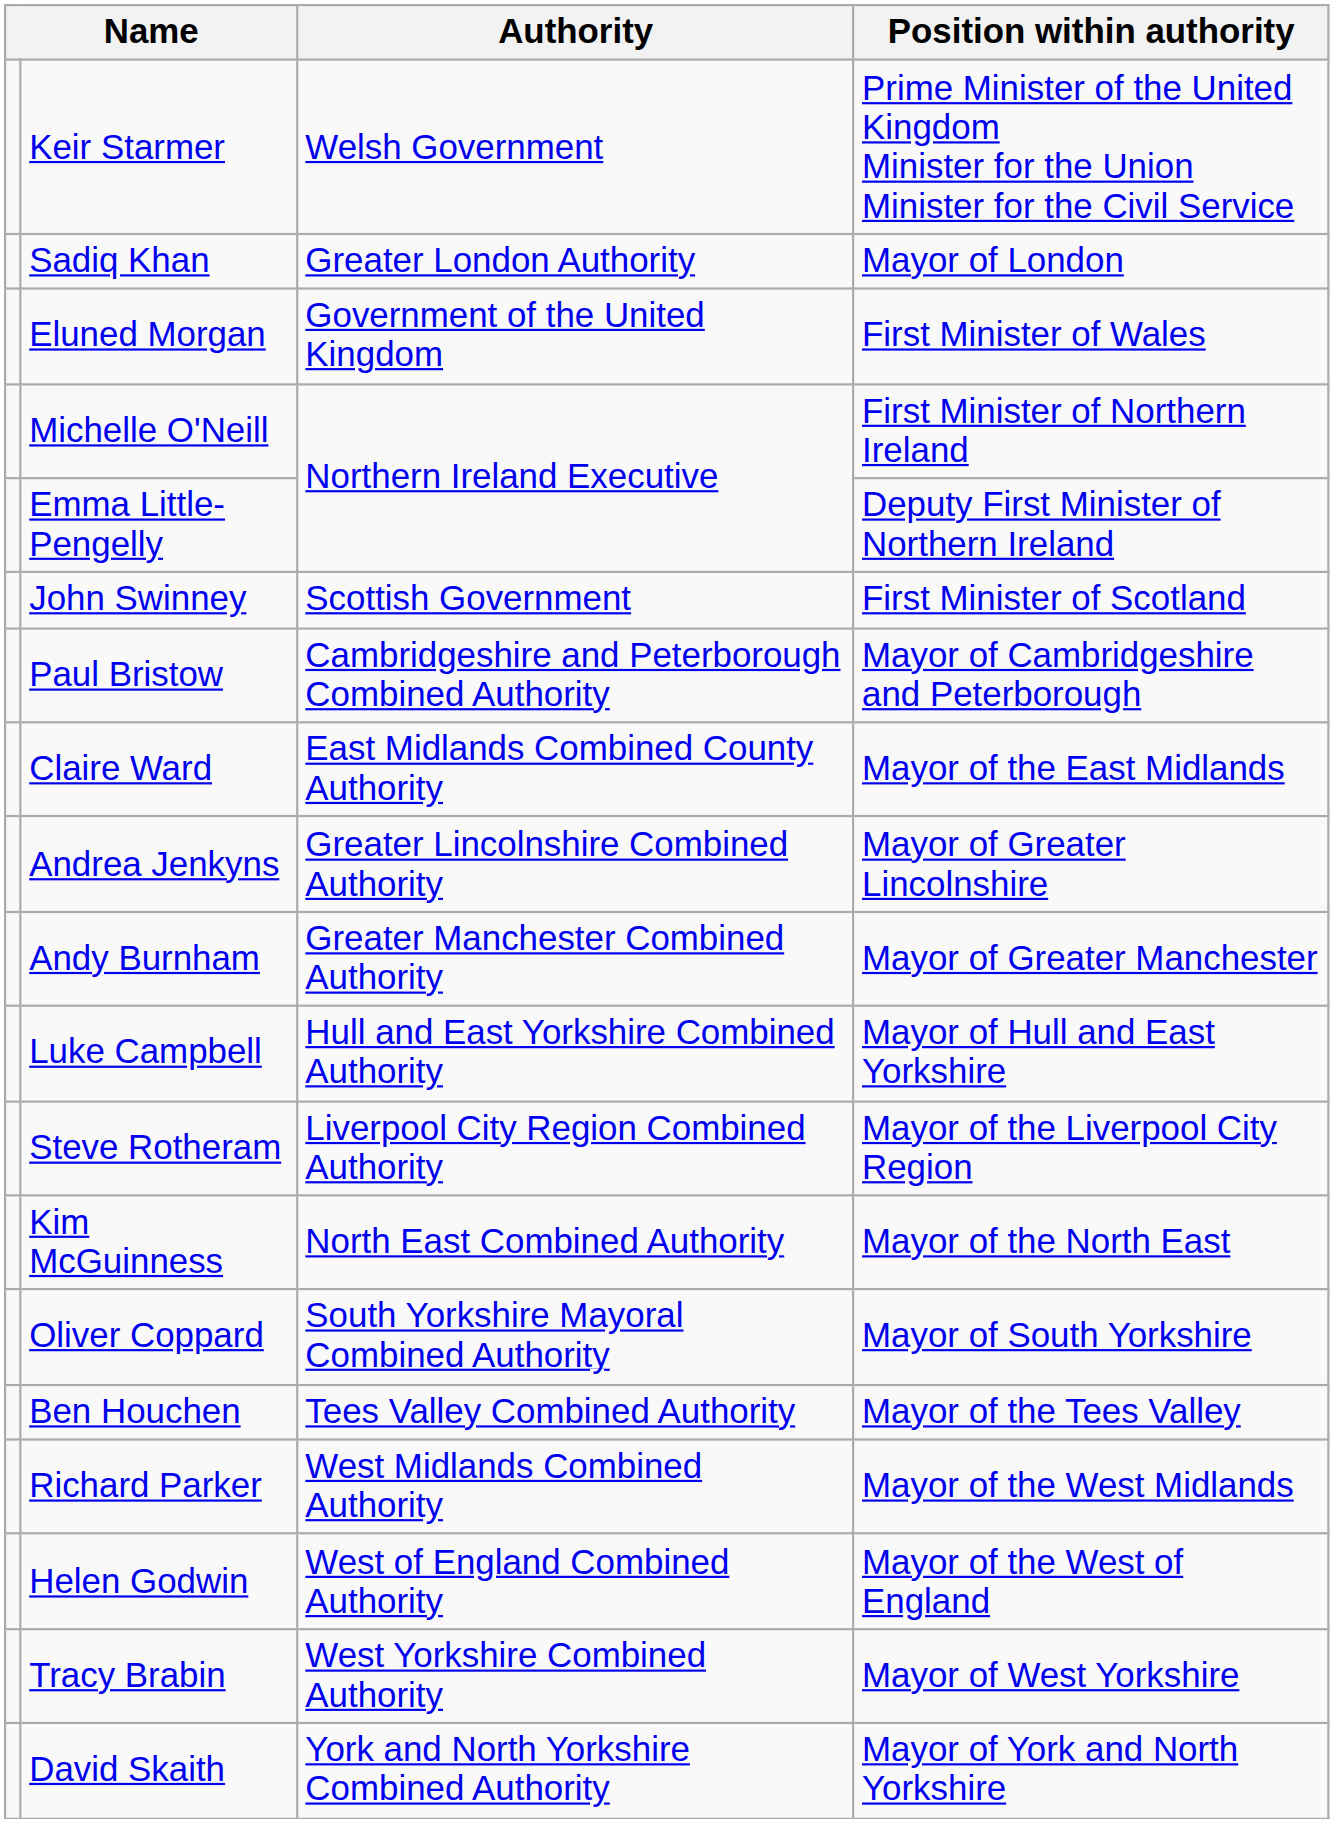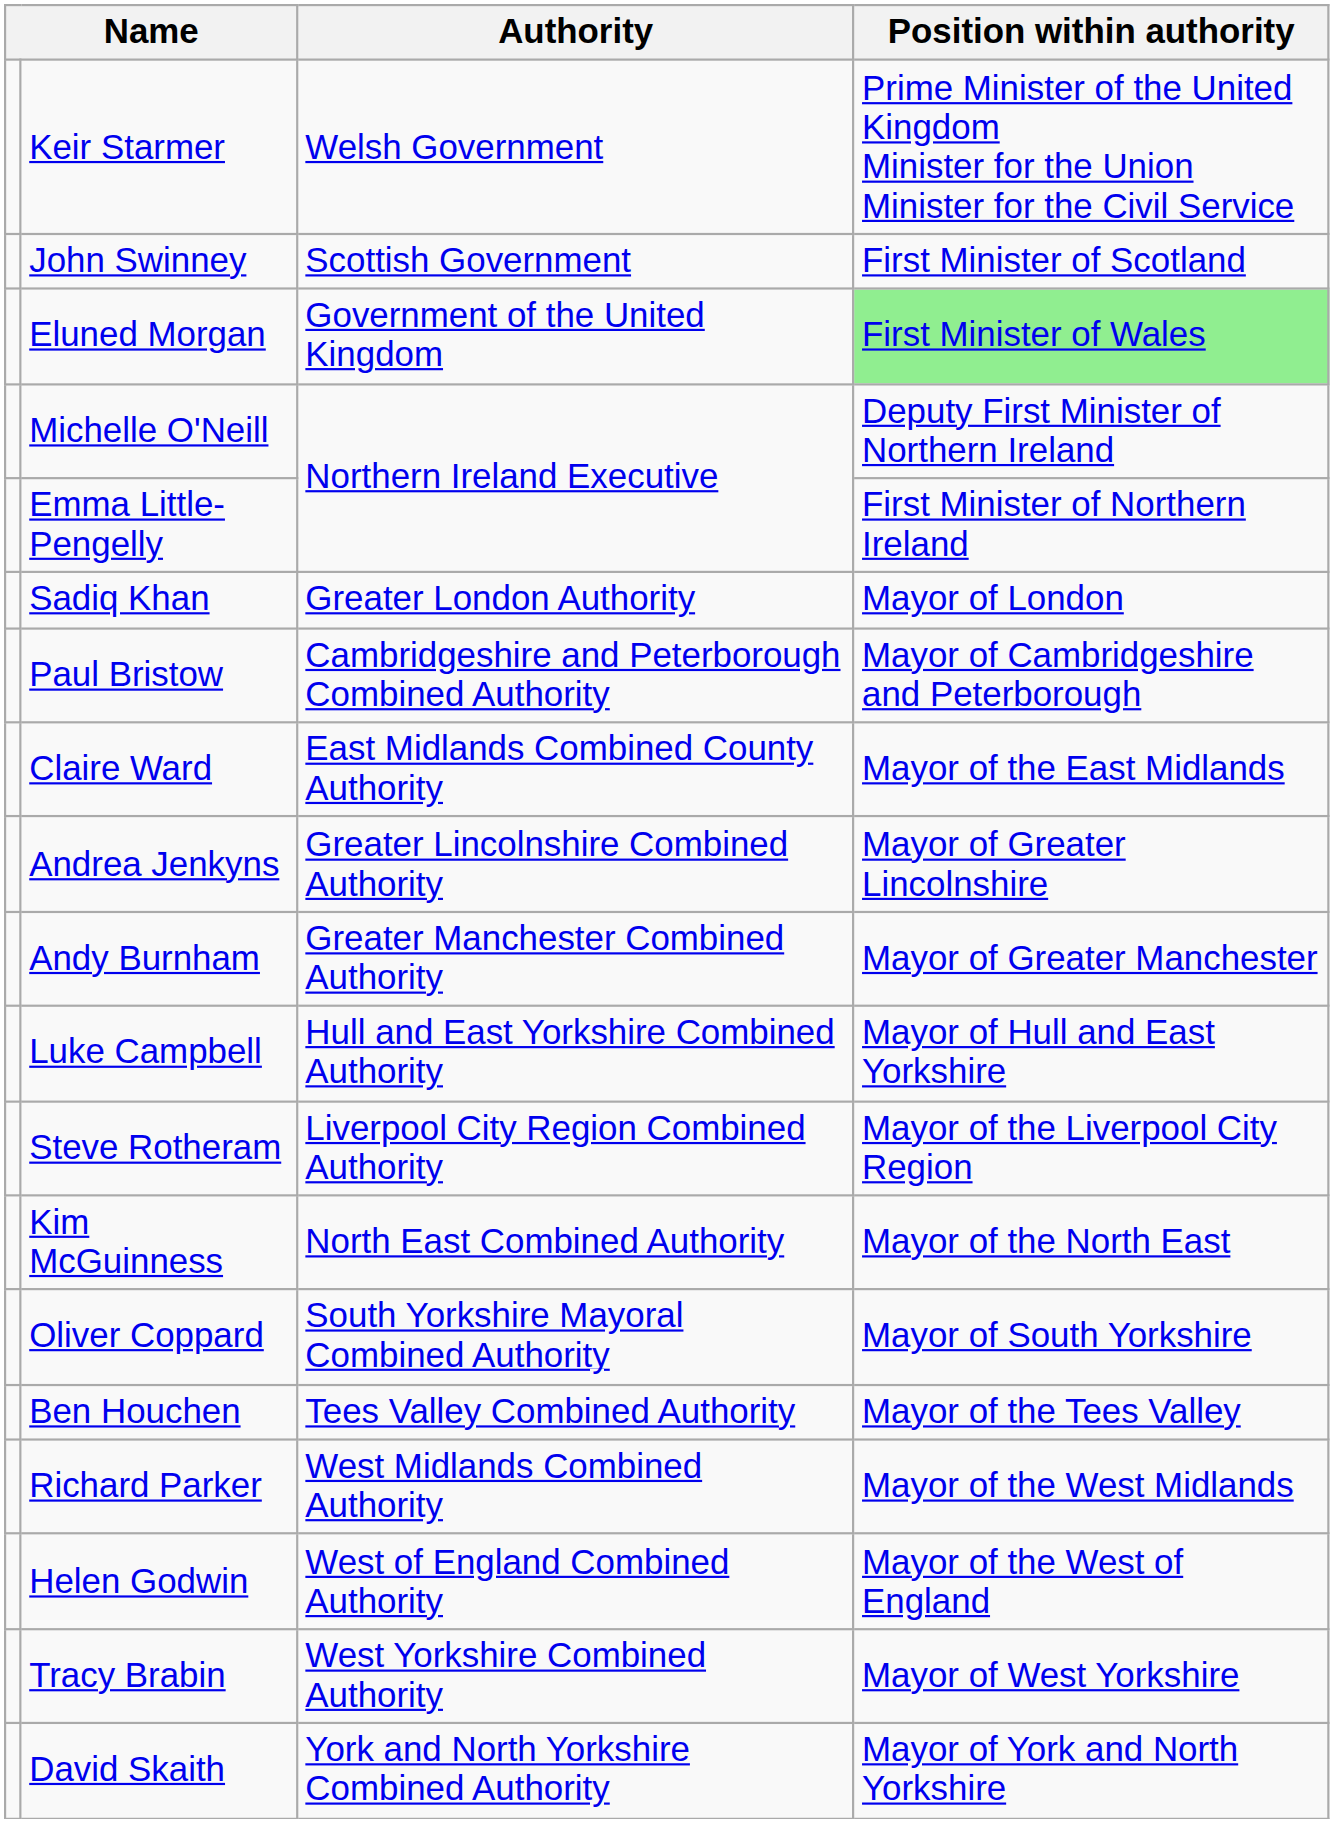rows swapped: John Swinney <-> Sadiq Khan
Eluned Morgan | Position within authority: no background -> lightgreen background
Michelle O'Neill | Position within authority: First Minister of Northern Ireland -> Deputy First Minister of Northern Ireland
Emma Little-Pengelly | Position within authority: Deputy First Minister of Northern Ireland -> First Minister of Northern Ireland
